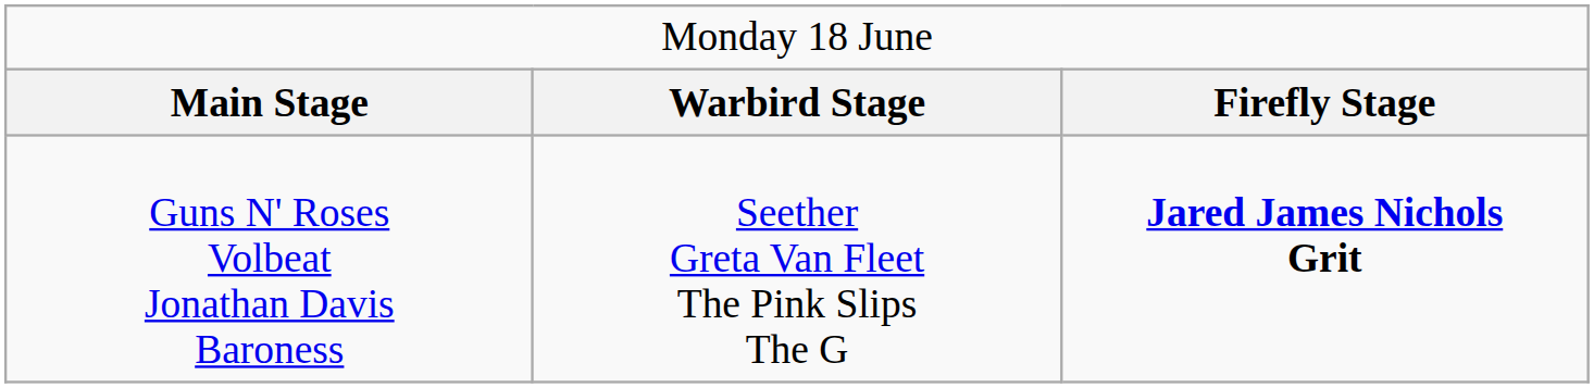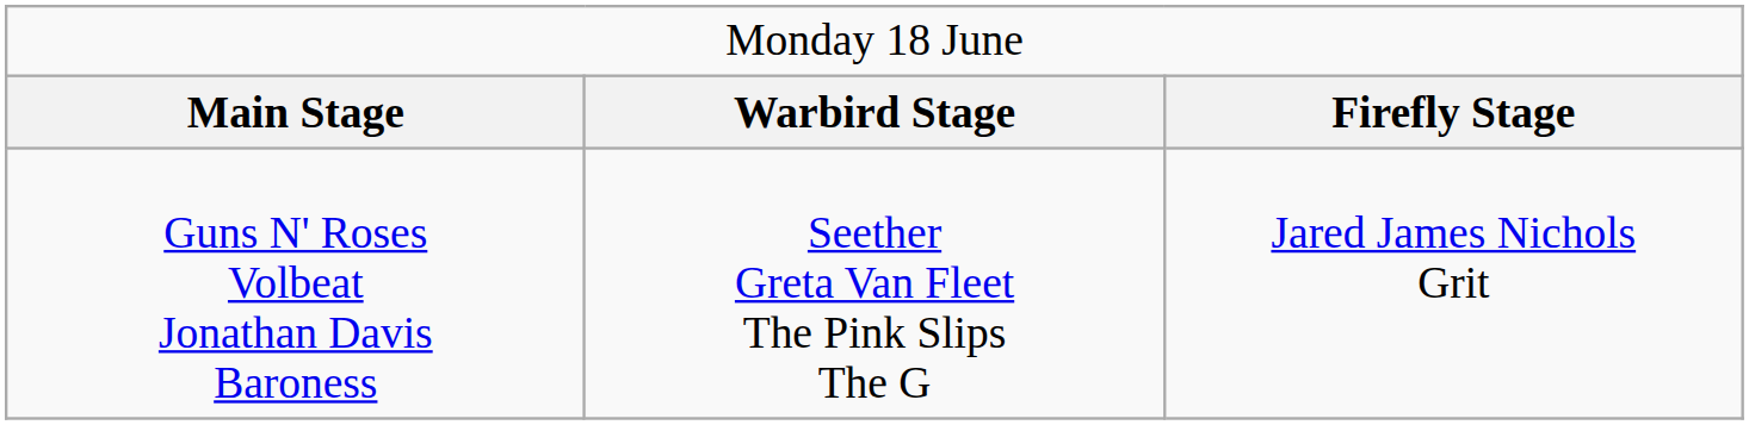Guns N' Roses Volbeat Jonathan Davis Baroness | column 3: bold -> normal
